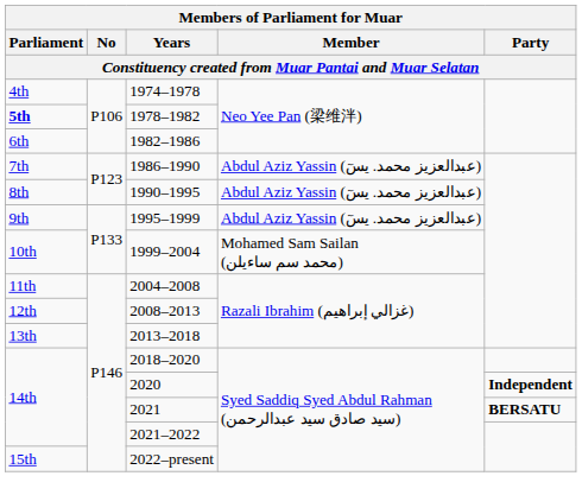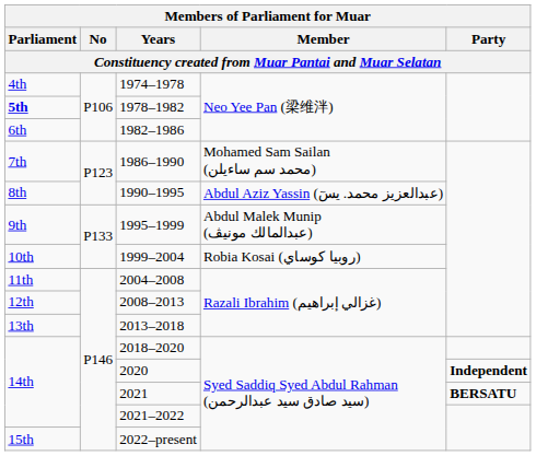1986–1990 | Member: Abdul Aziz Yassin (عبدالعزيز محمد. يسٓ) -> Mohamed Sam Sailan (محمد سم ساءيلن)
1995–1999 | Member: Abdul Aziz Yassin (عبدالعزيز محمد. يسٓ) -> Abdul Malek Munip (عبدالمالك مونيڤ)
1999–2004 | Member: Mohamed Sam Sailan (محمد سم ساءيلن) -> Robia Kosai (روبيا كوساي)
